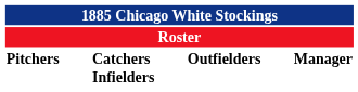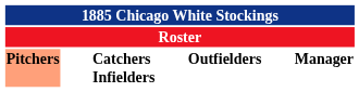Pitchers | column 1: no background -> lightsalmon background
